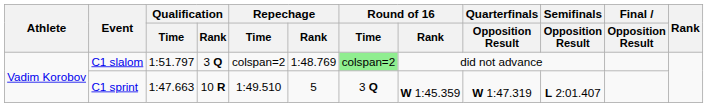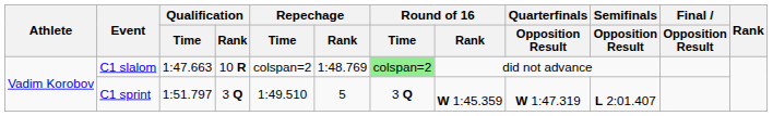C1 slalom | Qualification / Time: 1:51.797 -> 1:47.663
C1 slalom | Qualification / Rank: 3 Q -> 10 R
C1 sprint | Qualification / Time: 1:47.663 -> 1:51.797
C1 sprint | Qualification / Rank: 10 R -> 3 Q
